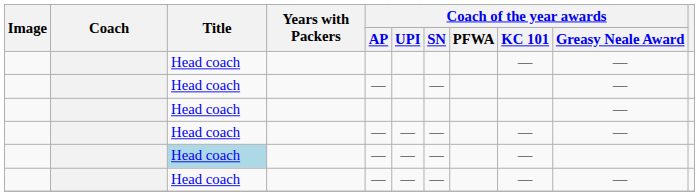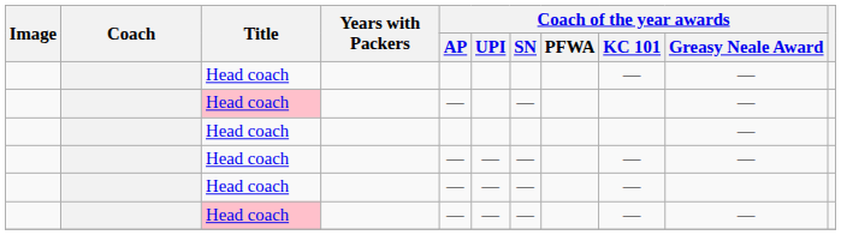row 4 | Title: no background -> pink background
row 7 | Title: lightblue background -> no background
row 8 | Title: no background -> pink background
